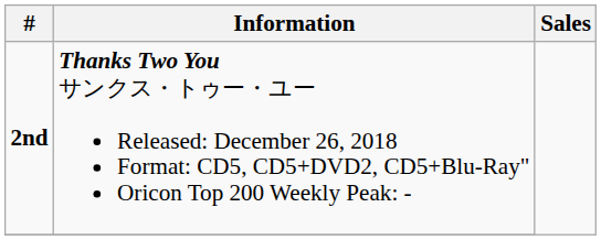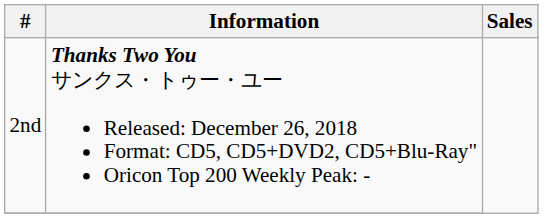2nd | #: bold -> normal
